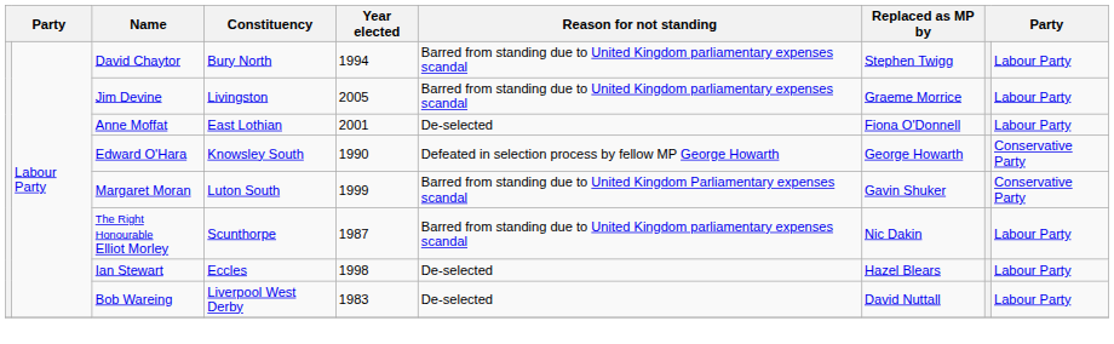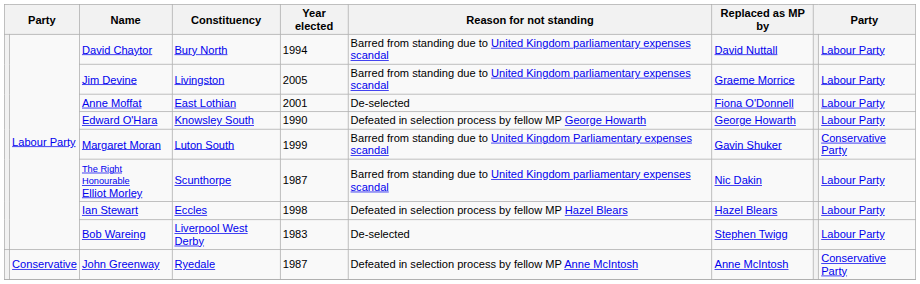David Chaytor | Replaced as MP by: Stephen Twigg -> David Nuttall
Edward O'Hara | column 9: Conservative Party -> Labour Party
Ian Stewart | Reason for not standing: De-selected -> Defeated in selection process by fellow MP Hazel Blears
Bob Wareing | Replaced as MP by: David Nuttall -> Stephen Twigg
+ row: Conservative | John Greenway | Ryedale | 1987 | Defeated in selection process by fellow MP Anne McIntosh | Anne McIntosh | Conservative Party
